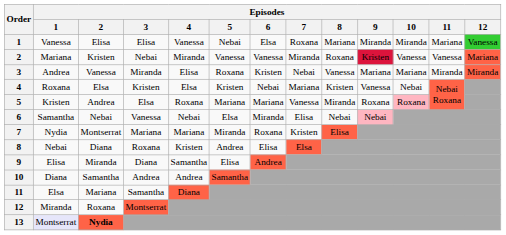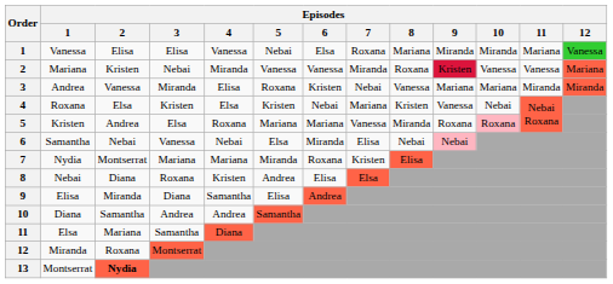13 | Episodes / 1: lavender background -> no background
